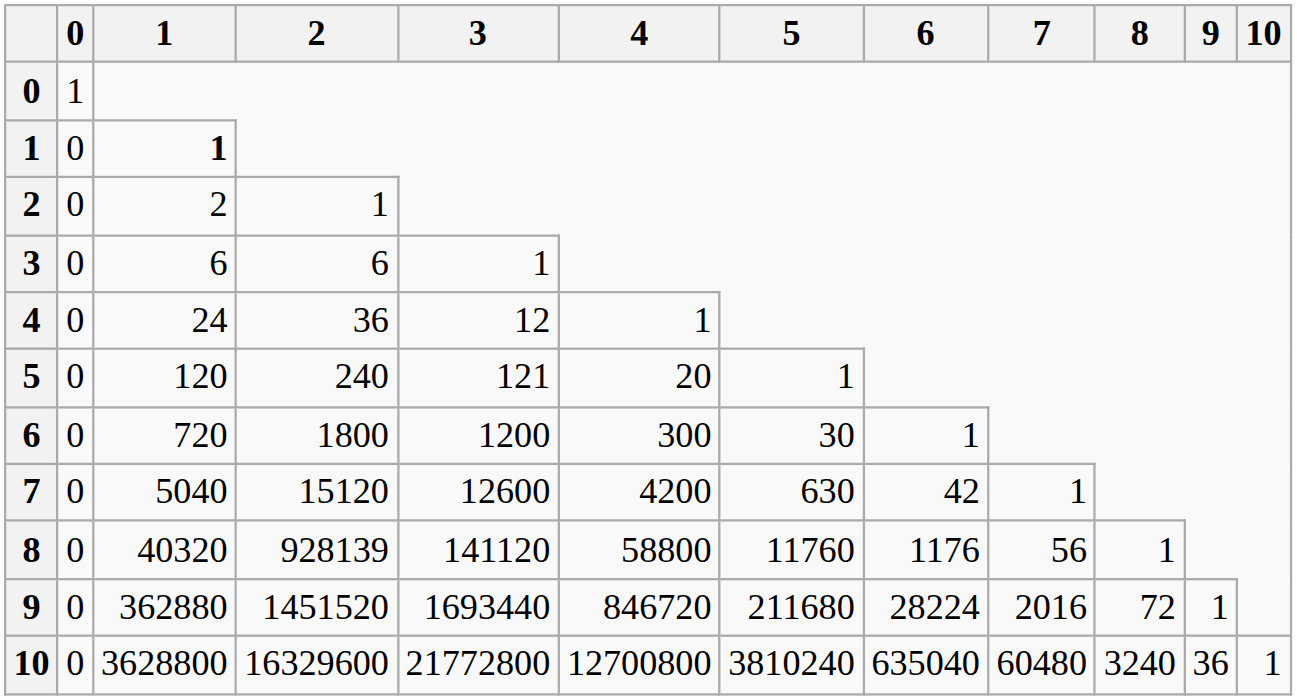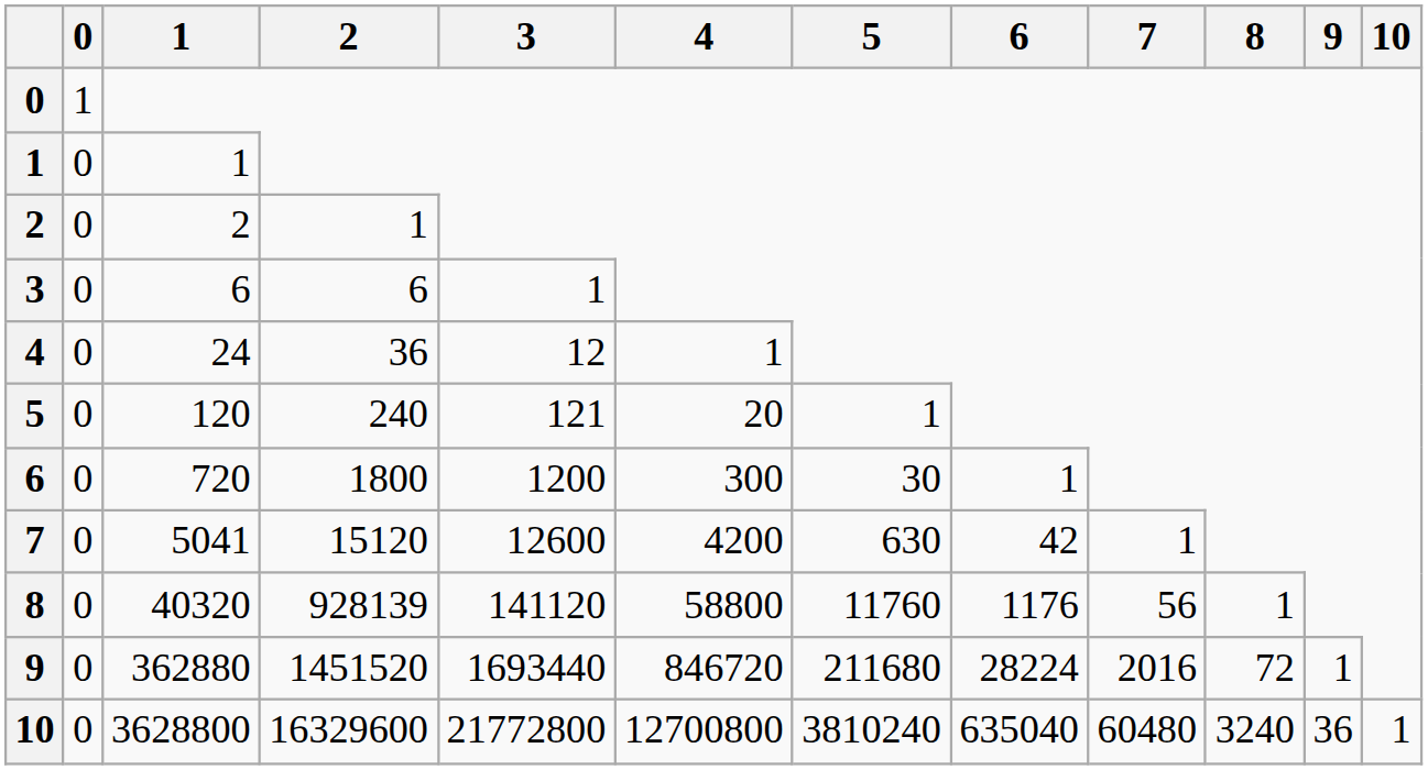row 3 | 1: bold -> normal
row 9 | 1: 5040 -> 5041
